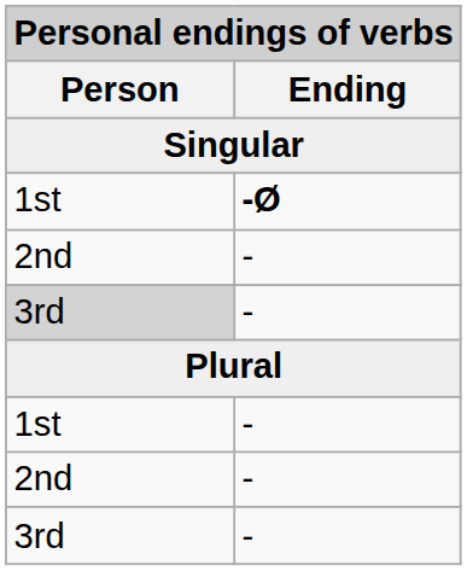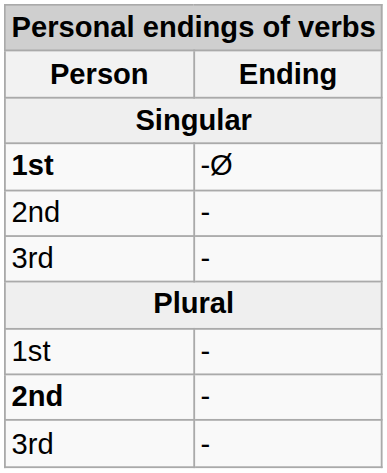row 4 | Person: normal -> bold
row 4 | Ending: bold -> normal
row 6 | Person: lightgrey background -> no background
row 9 | Person: normal -> bold
